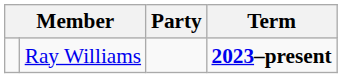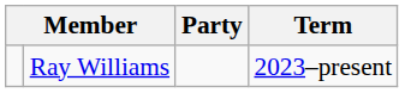Ray Williams | Term: bold -> normal
